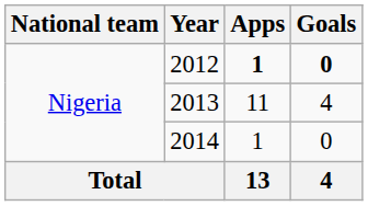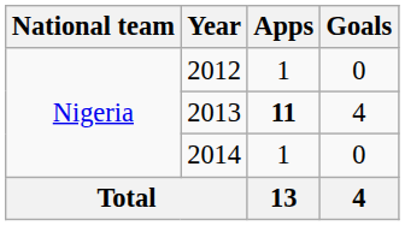2012 | Apps: bold -> normal
2012 | Goals: bold -> normal
2013 | Apps: normal -> bold
